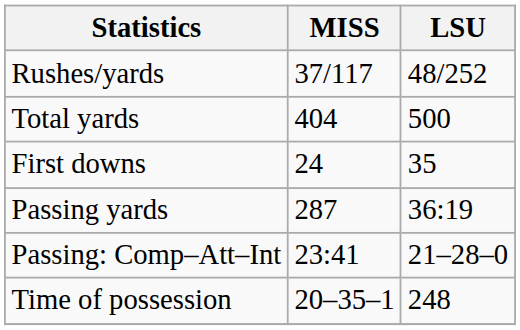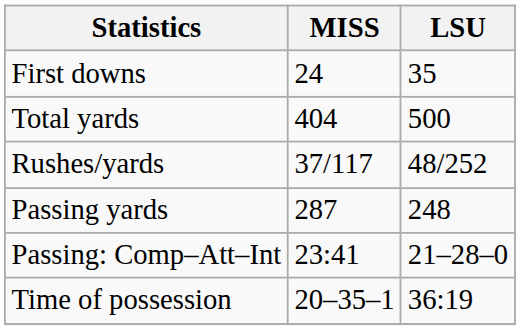rows swapped: First downs <-> Rushes/yards
Passing yards | LSU: 36:19 -> 248
Time of possession | LSU: 248 -> 36:19
